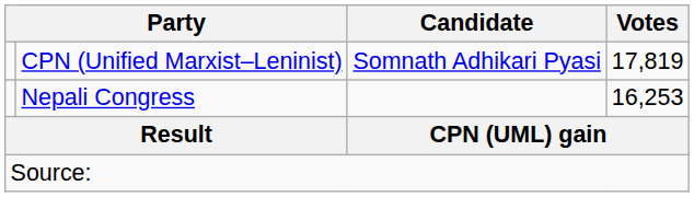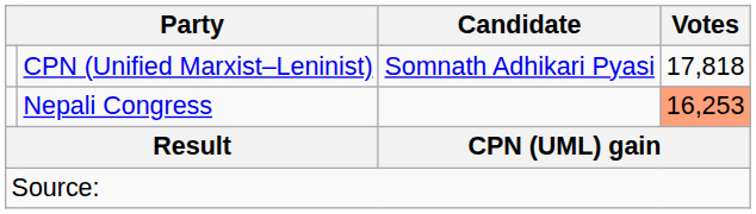CPN (Unified Marxist–Leninist) | Votes: 17,819 -> 17,818
Nepali Congress | Votes: no background -> lightsalmon background
